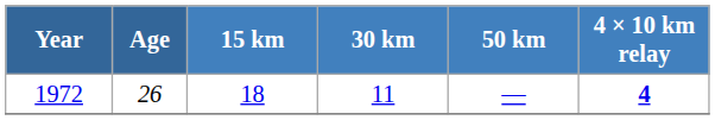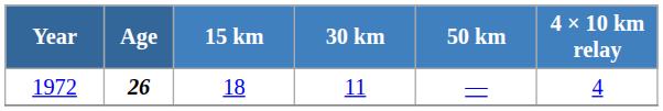1972 | Age: normal -> bold
1972 | 4 × 10 km relay: bold -> normal
